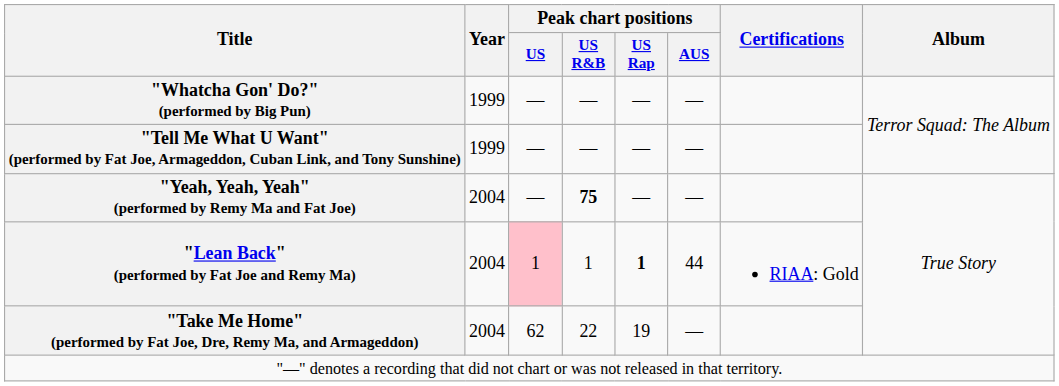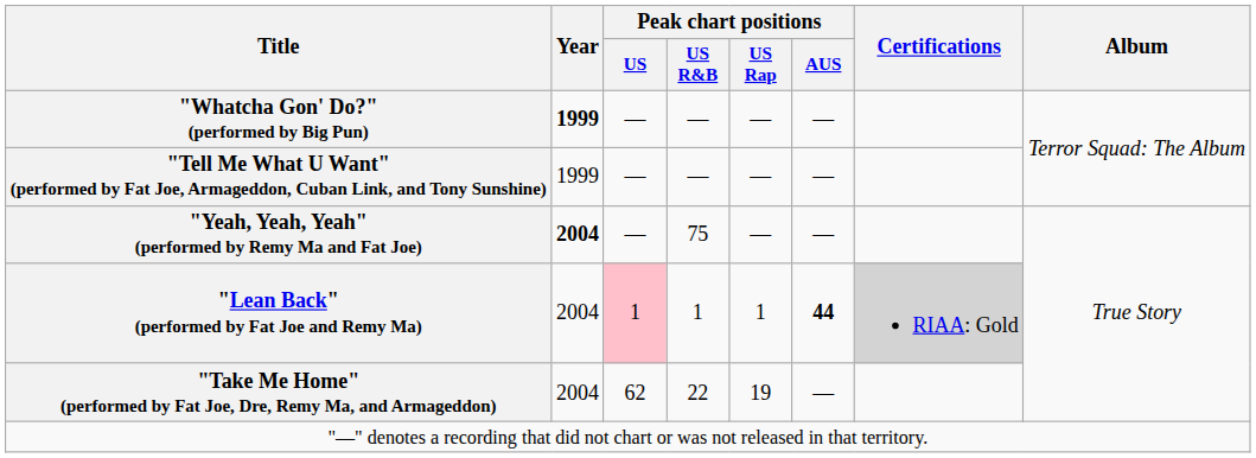"Whatcha Gon' Do?" (performed by Big Pun) | Year: normal -> bold
"Yeah, Yeah, Yeah" (performed by Remy Ma and Fat Joe) | Year: normal -> bold
"Yeah, Yeah, Yeah" (performed by Remy Ma and Fat Joe) | Peak chart positions / US R&B: bold -> normal
"Lean Back" (performed by Fat Joe and Remy Ma) | Peak chart positions / US Rap: bold -> normal
"Lean Back" (performed by Fat Joe and Remy Ma) | Peak chart positions / AUS: normal -> bold
"Lean Back" (performed by Fat Joe and Remy Ma) | Certifications: no background -> lightgrey background
